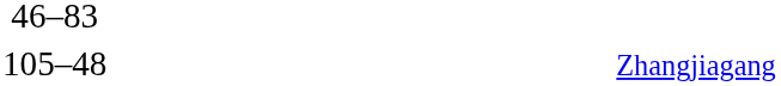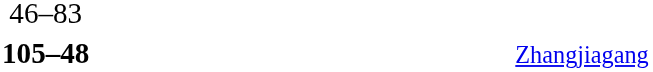Zhangjiagang | column 1: normal -> bold
